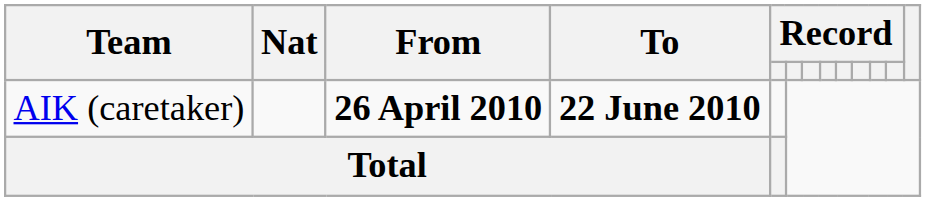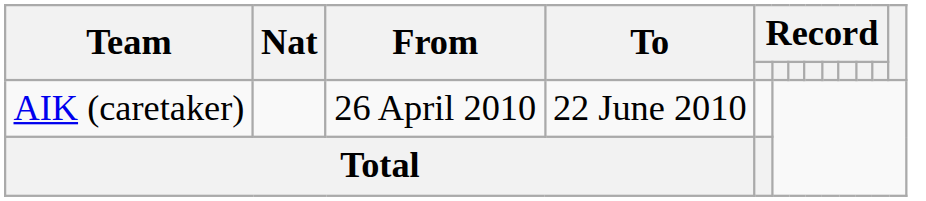AIK (caretaker) | From: bold -> normal
AIK (caretaker) | To: bold -> normal
